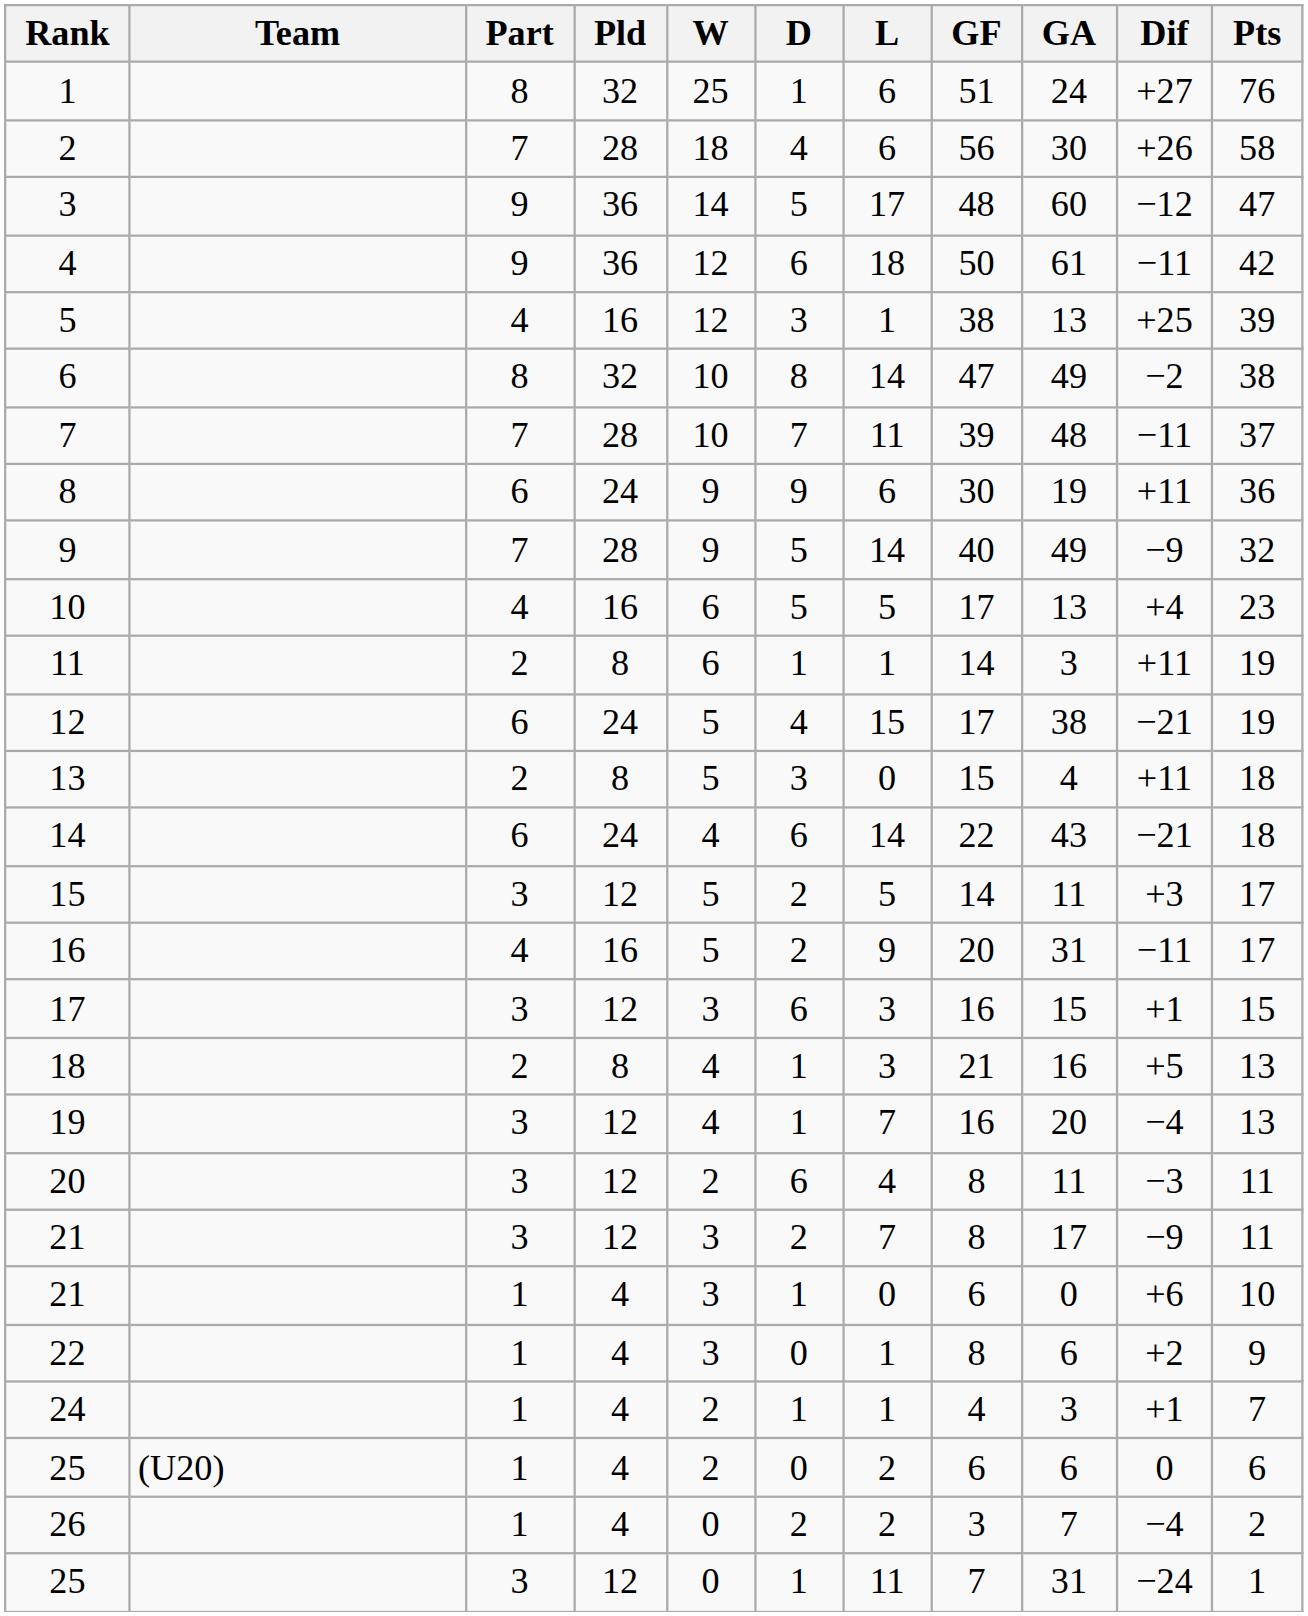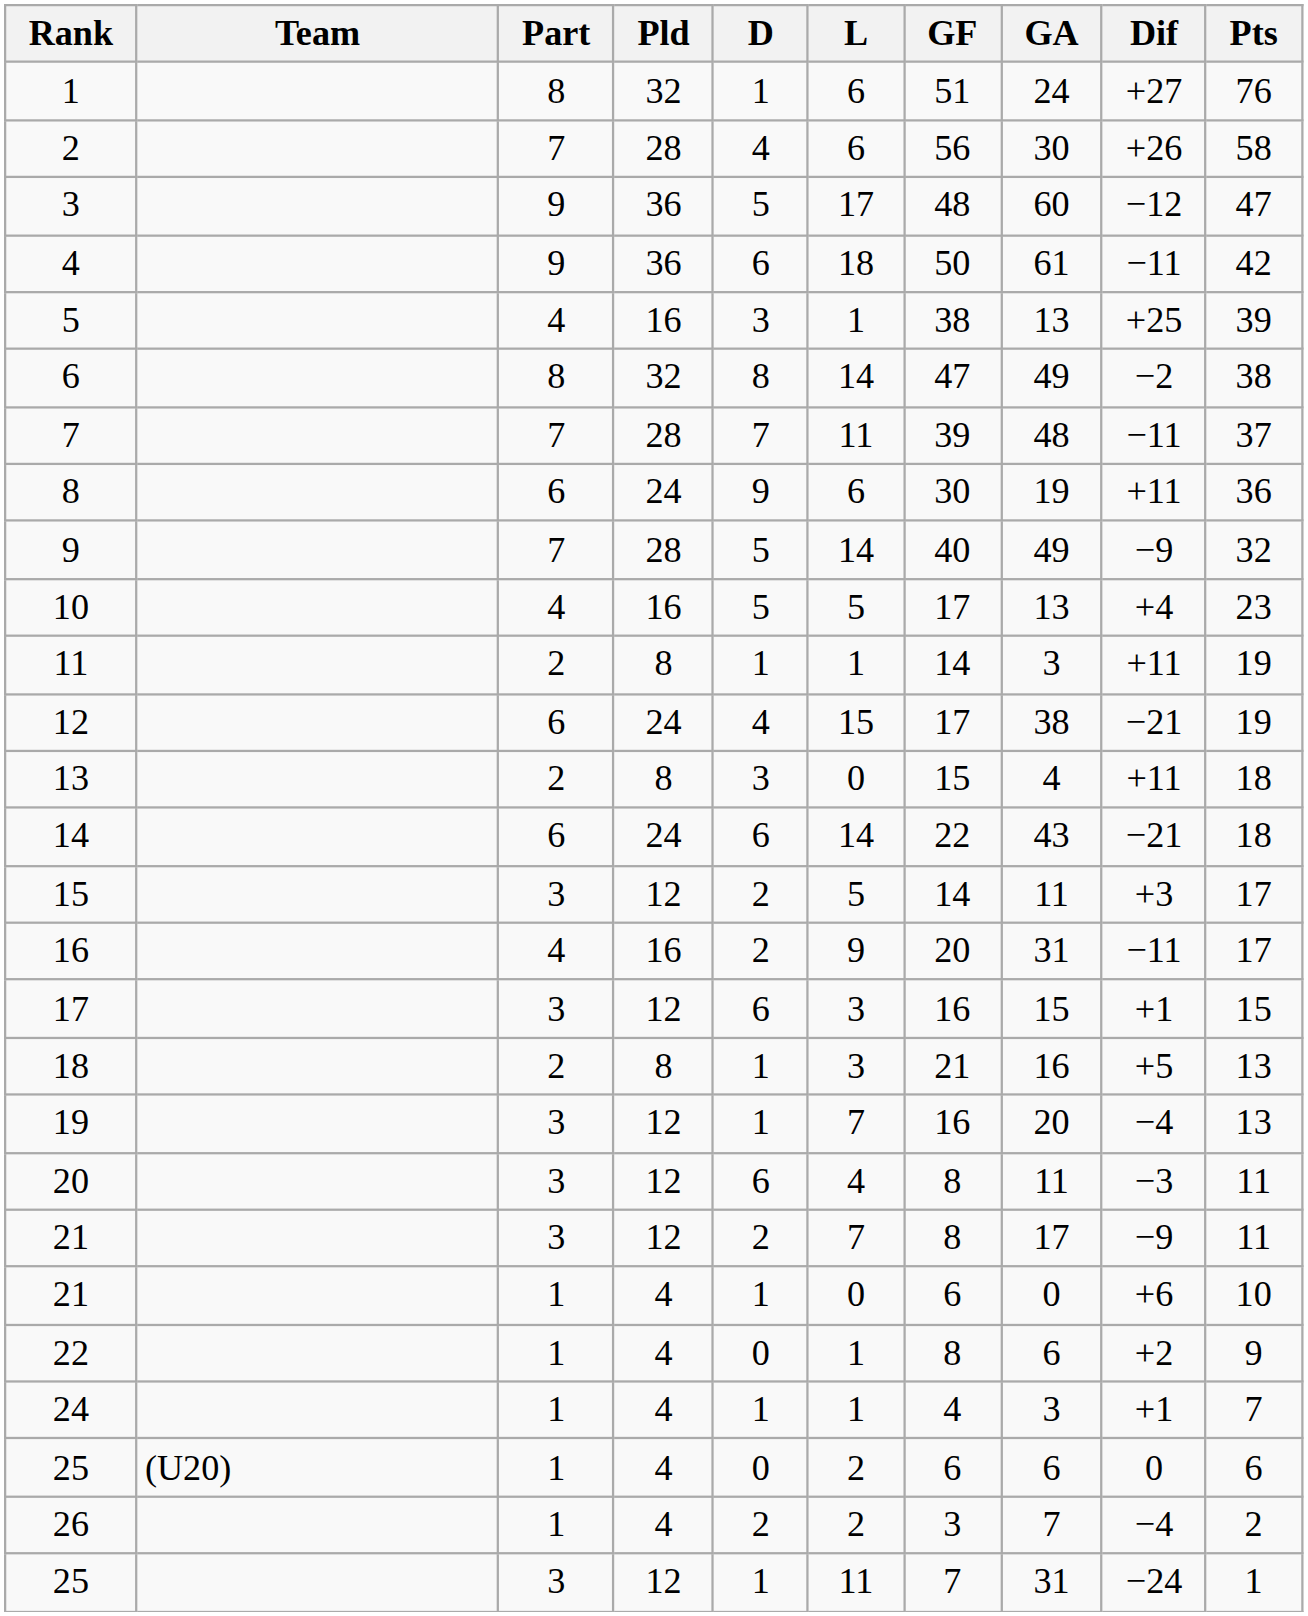- column: W | 25 | 18 | 14 | 12 | 12 | 10 | 10 | 9 | 9 | 6 | 6 | 5 | 5 | 4 | 5 | 5 | 3 | 4 | 4 | 2 | 3 | 3 | 3 | 2 | 2 | 0 | 0
